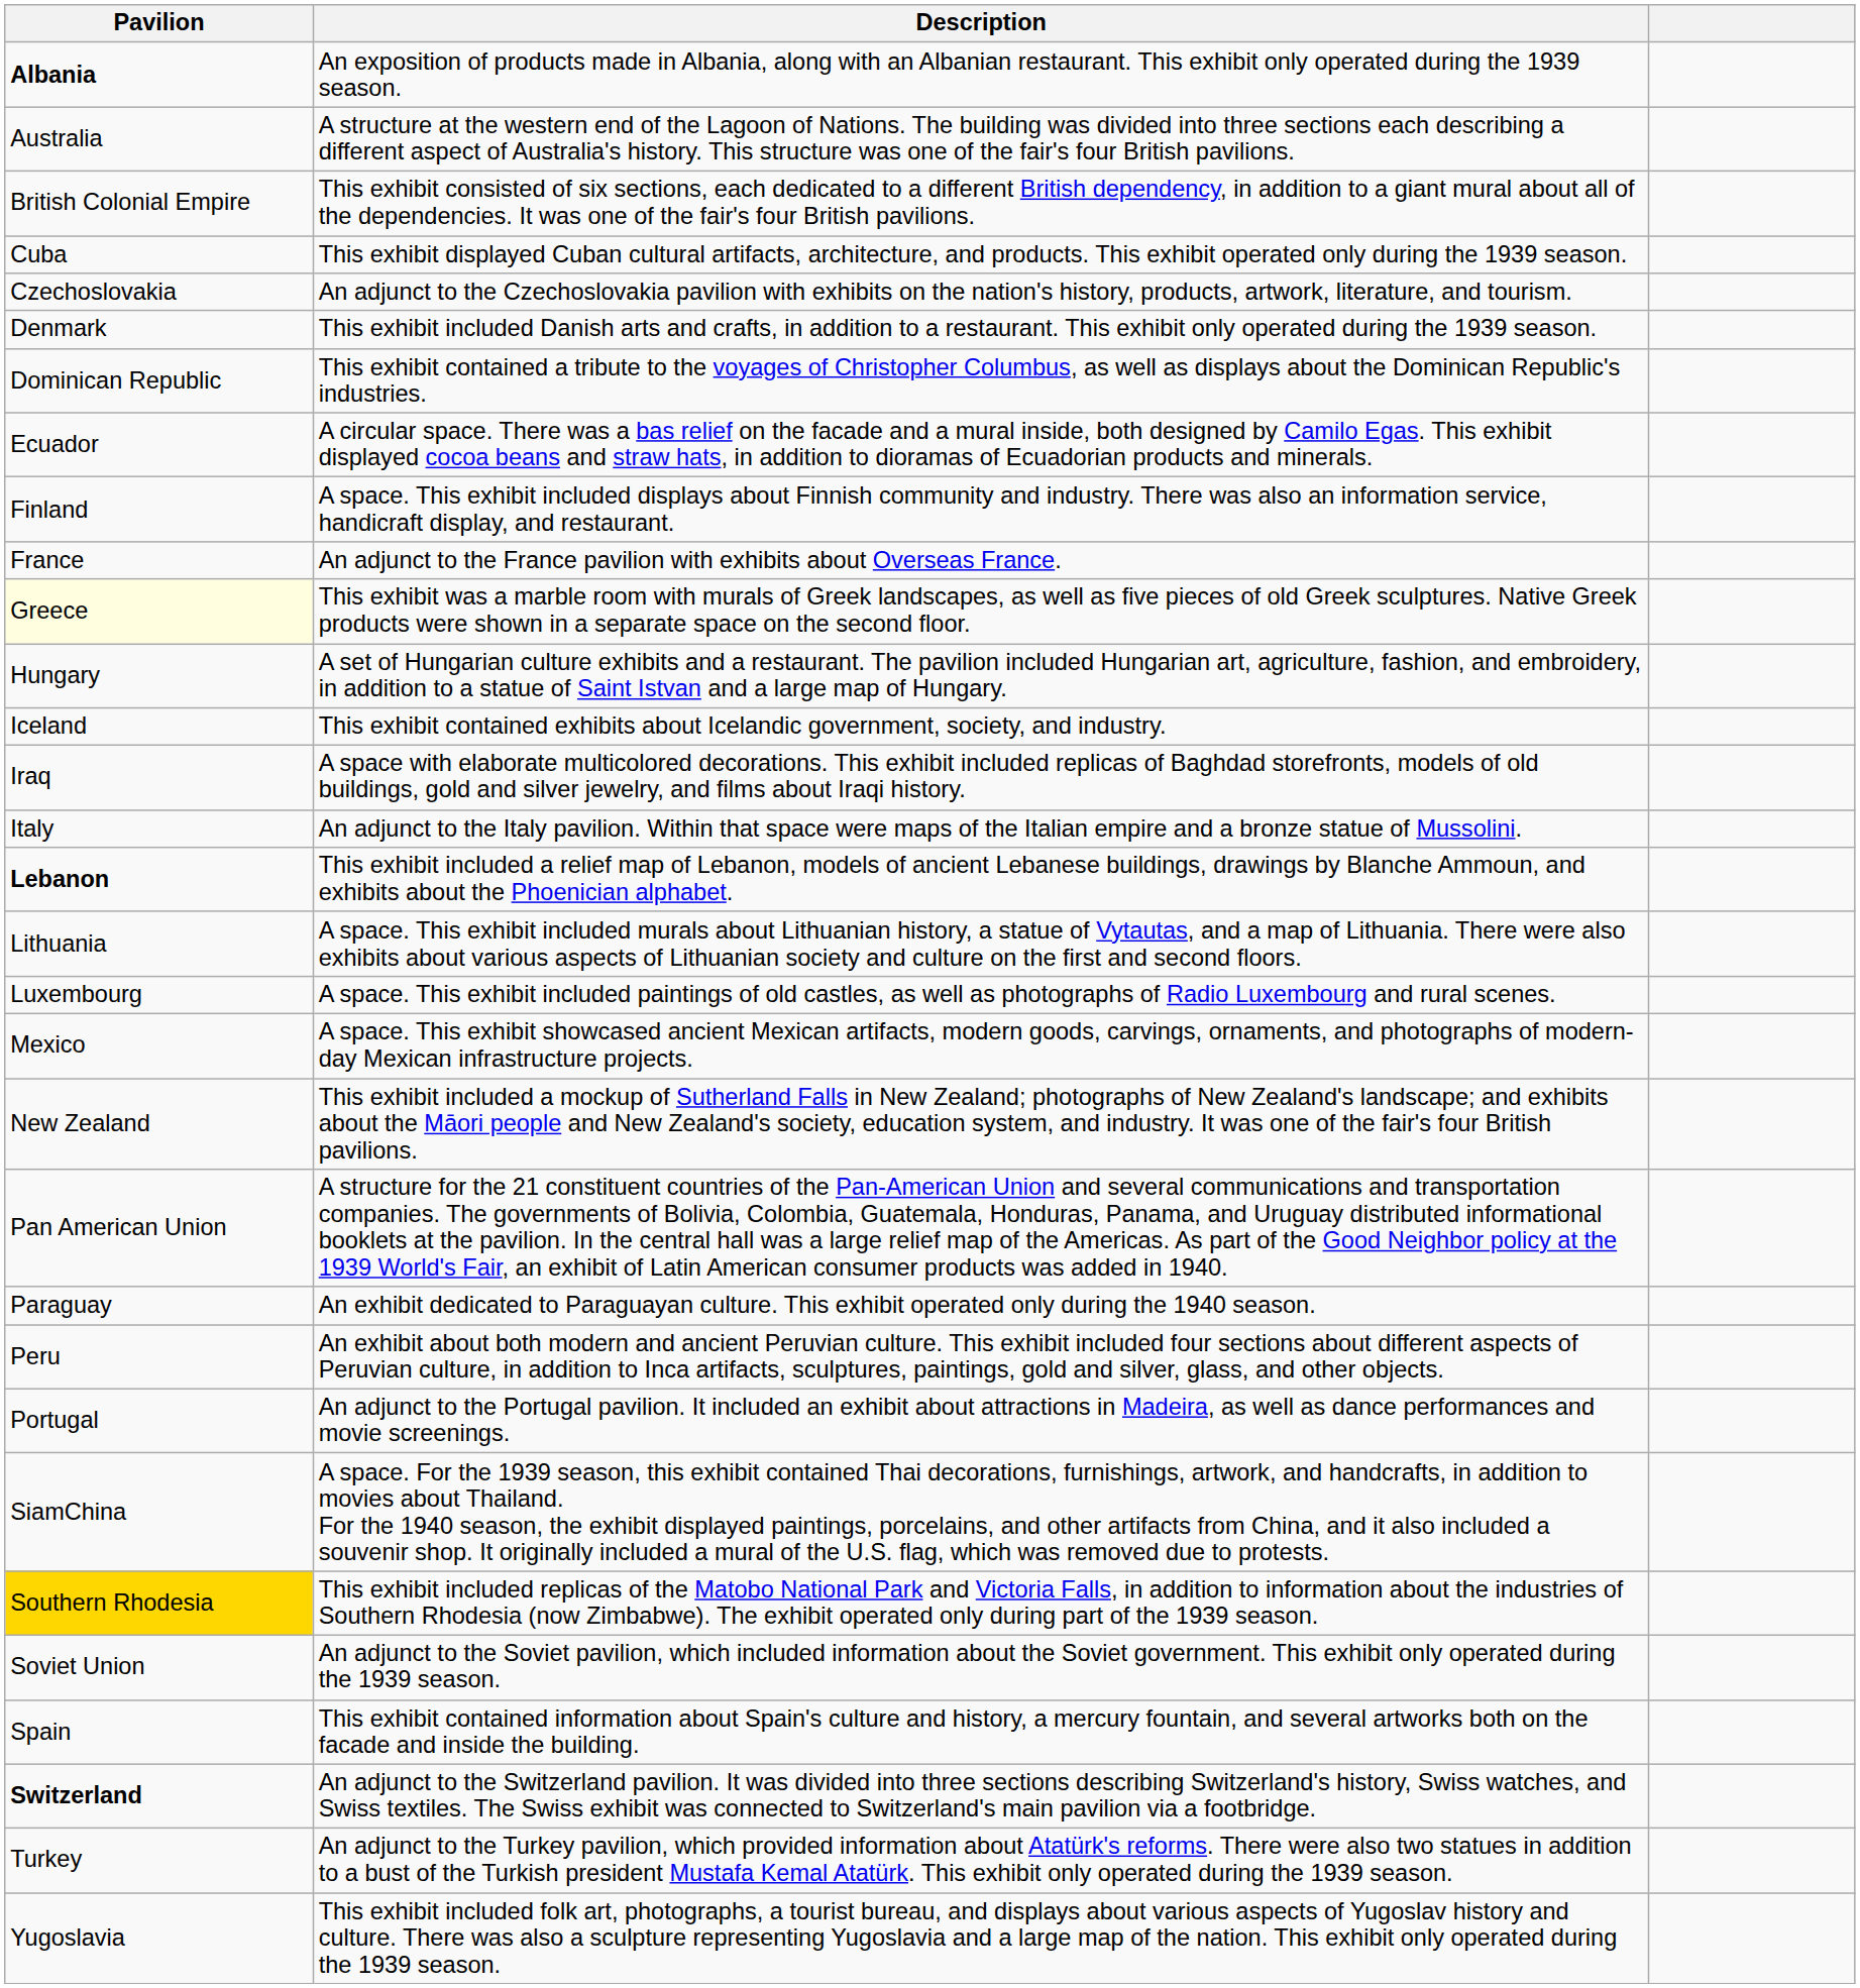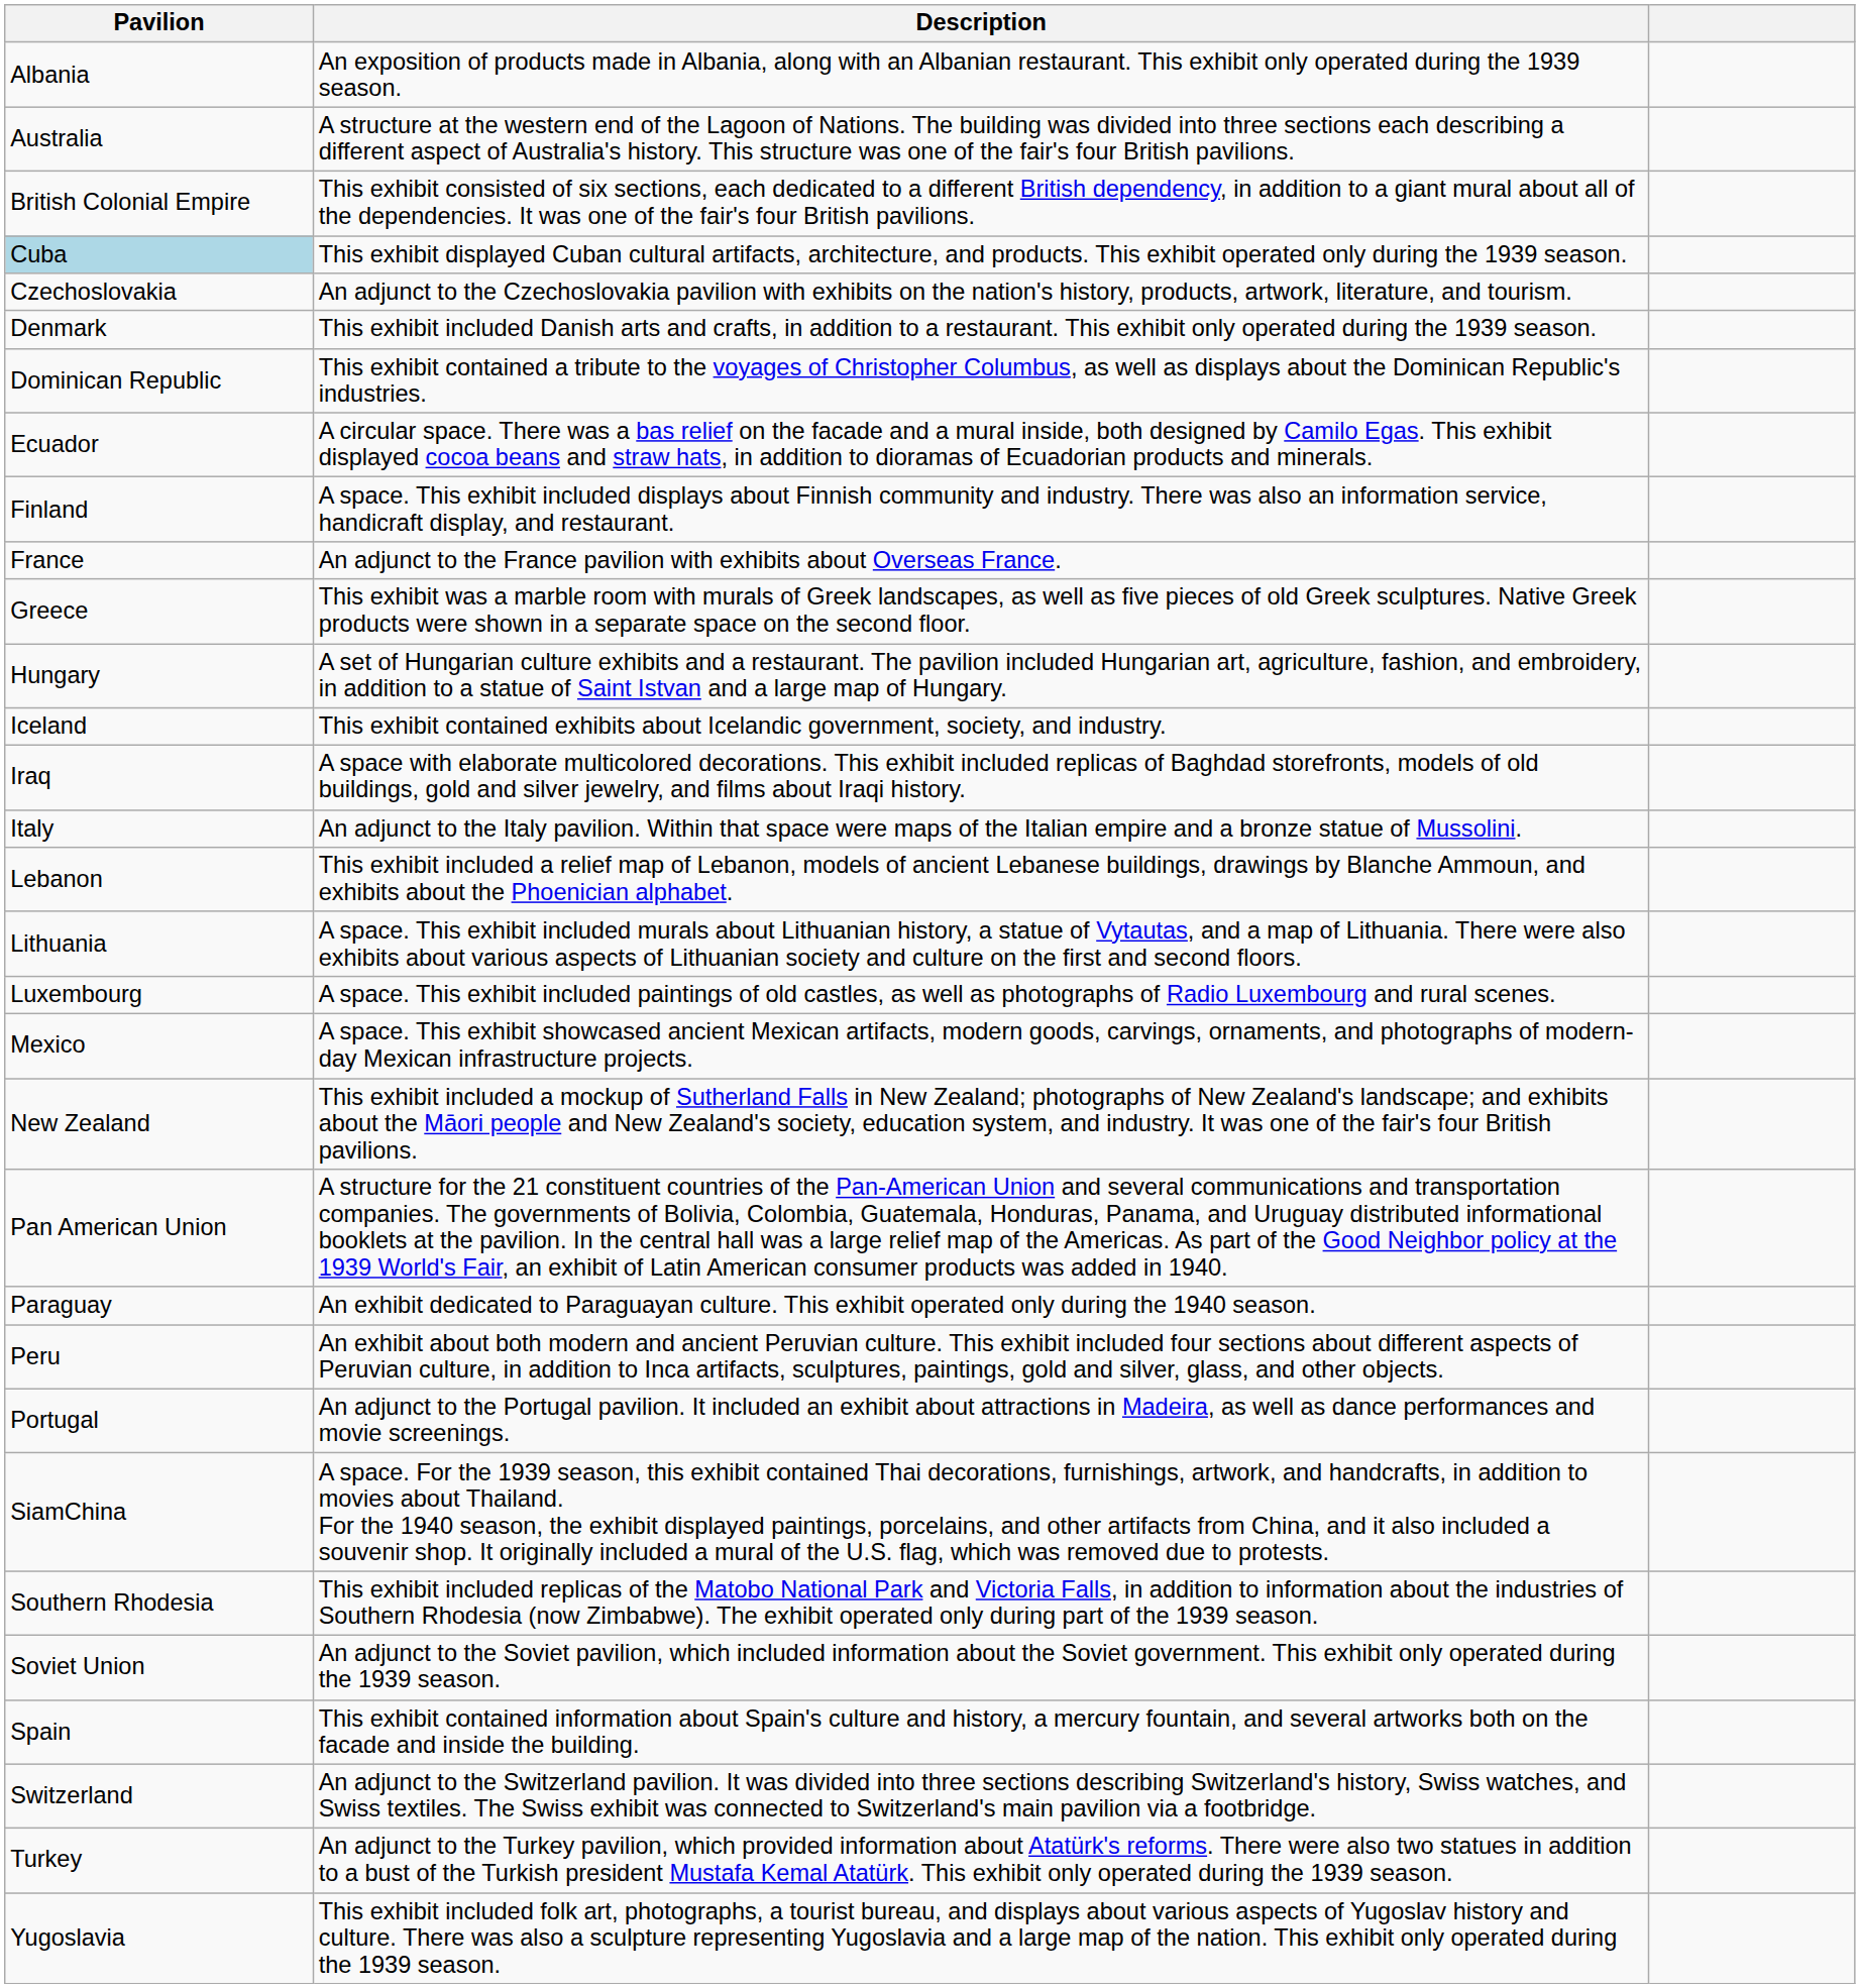Albania | Pavilion: bold -> normal
Cuba | Pavilion: no background -> lightblue background
Greece | Pavilion: lightyellow background -> no background
Lebanon | Pavilion: bold -> normal
Southern Rhodesia | Pavilion: gold background -> no background
Switzerland | Pavilion: bold -> normal
